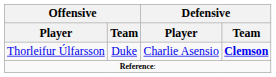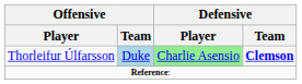Thorleifur Úlfarsson | Offensive / Team: no background -> lightblue background
Thorleifur Úlfarsson | Defensive / Player: no background -> lightgreen background
